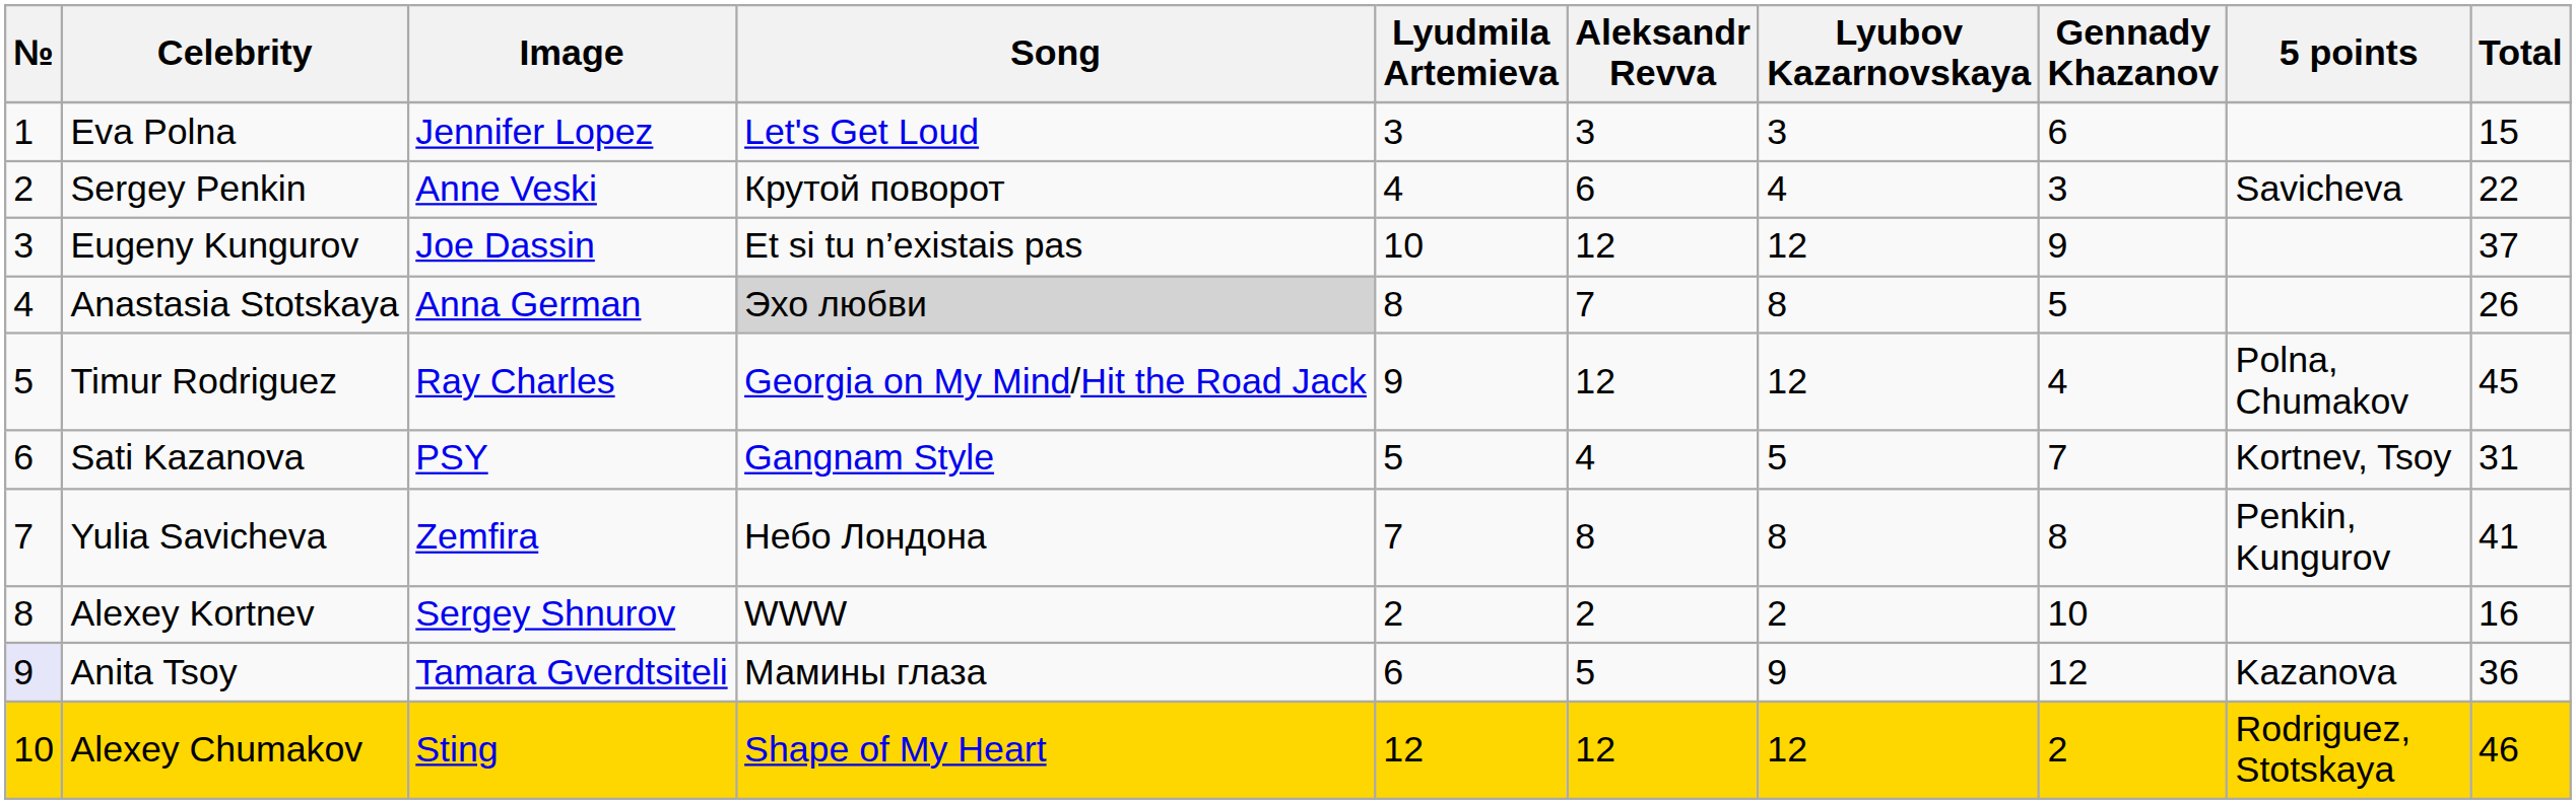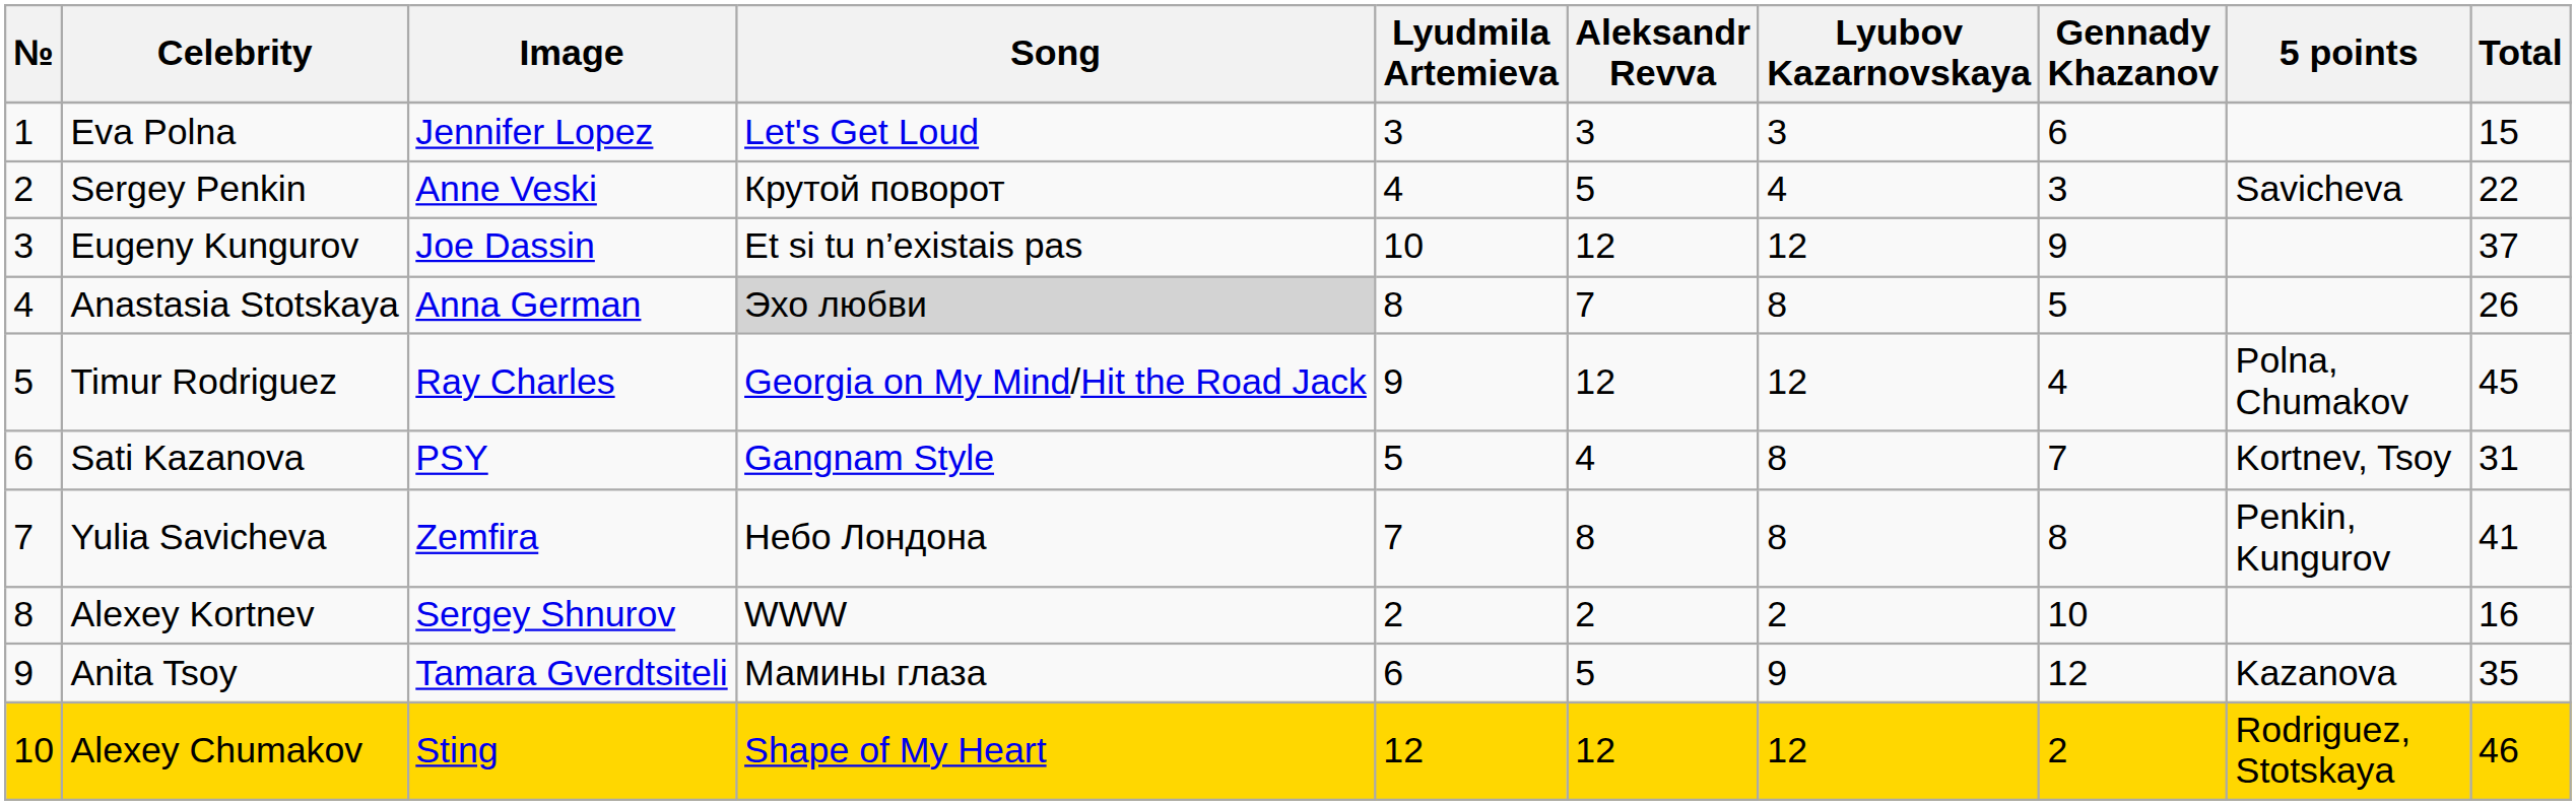Sergey Penkin | Aleksandr Revva: 6 -> 5
Sati Kazanova | Lyubov Kazarnovskaya: 5 -> 8
Anita Tsoy | №: lavender background -> no background
Anita Tsoy | Total: 36 -> 35
